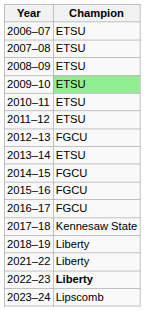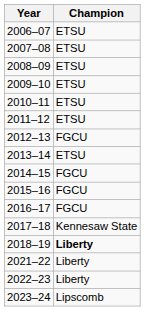2009–10 | Champion: lightgreen background -> no background
2018–19 | Champion: normal -> bold
2022–23 | Champion: bold -> normal
